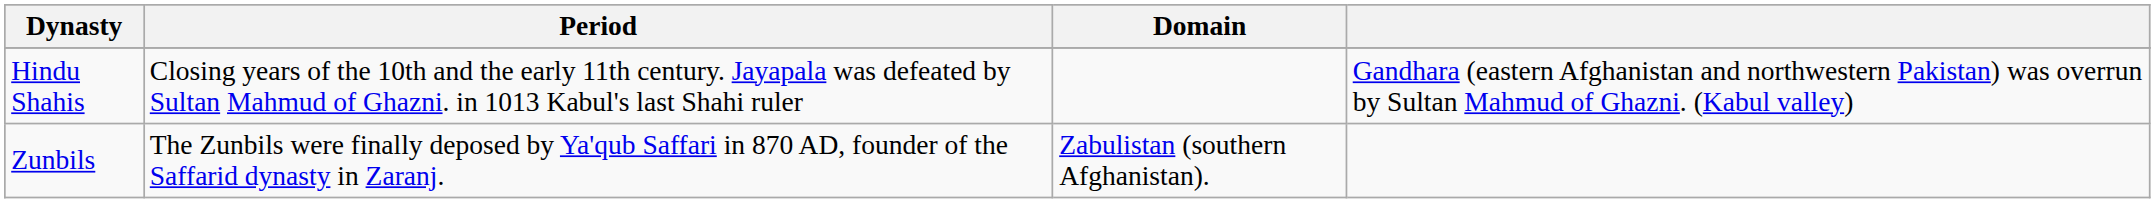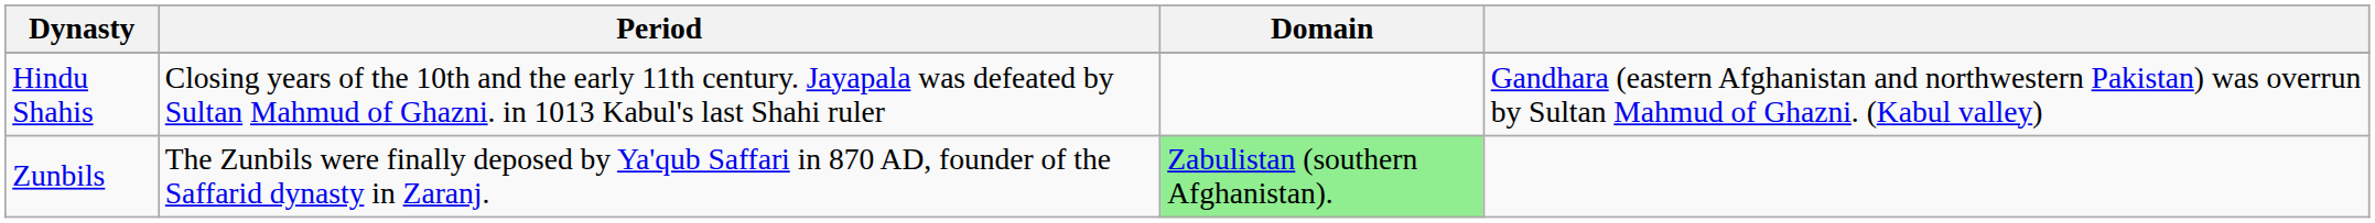Zunbils | Domain: no background -> lightgreen background
